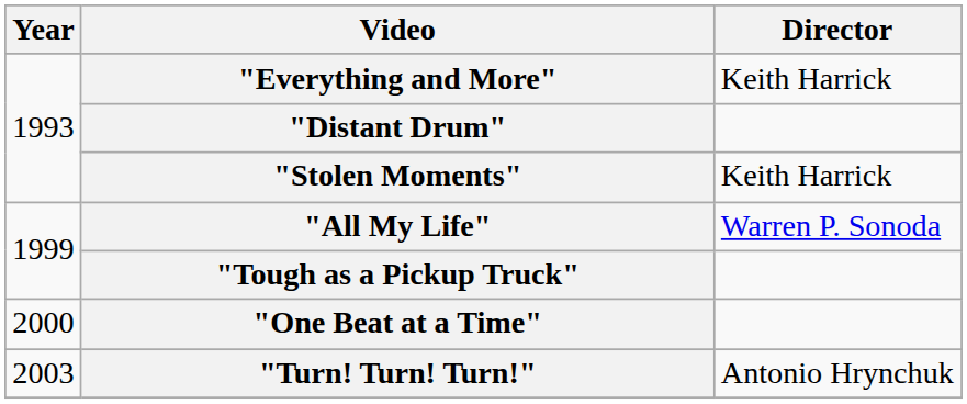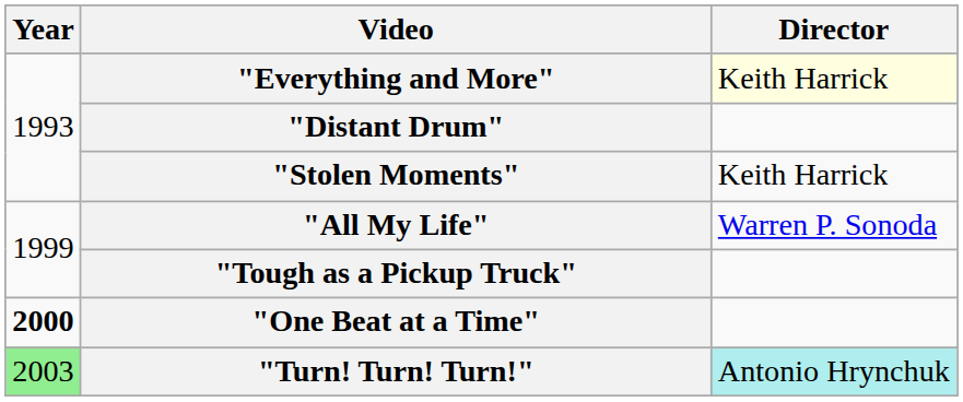"Everything and More" | Director: no background -> lightyellow background
"One Beat at a Time" | Year: normal -> bold
"Turn! Turn! Turn!" | Year: no background -> lightgreen background
"Turn! Turn! Turn!" | Director: no background -> paleturquoise background
